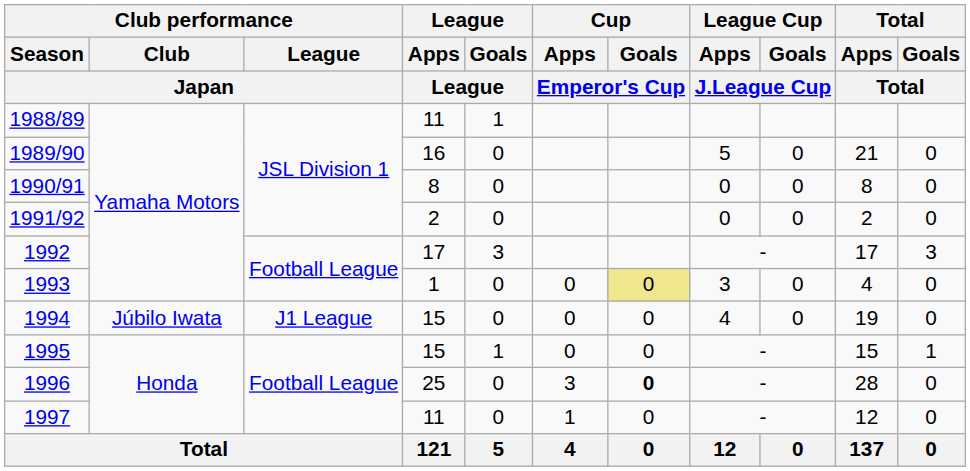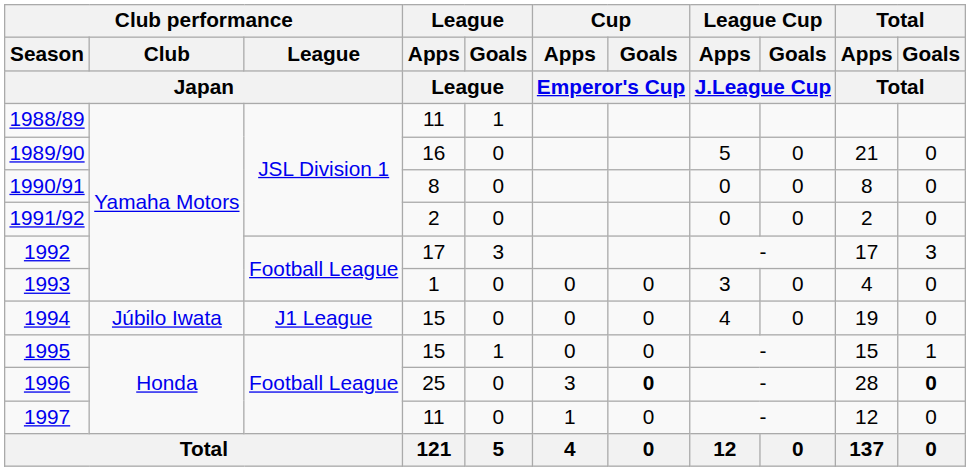1993 | Cup / Goals / Emperor's Cup: khaki background -> no background
1996 | Total / Goals / Total: normal -> bold
